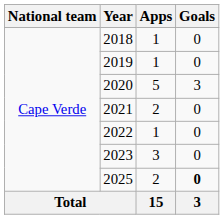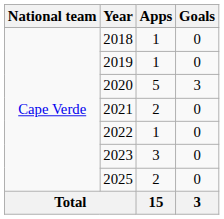2025 | Goals: bold -> normal
